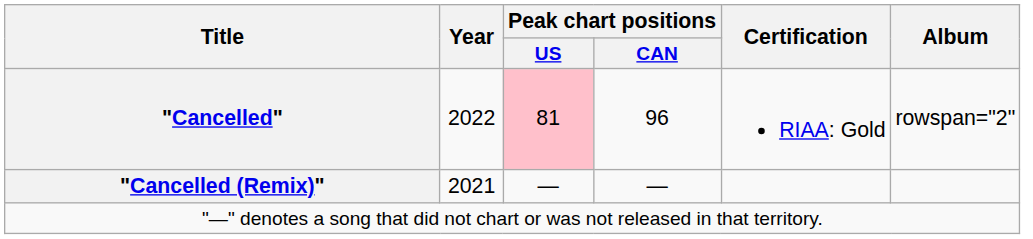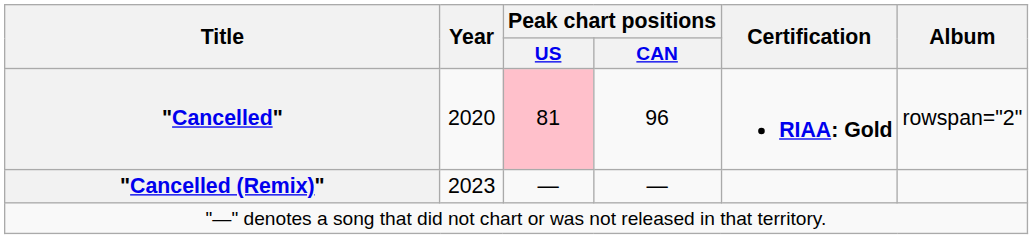"Cancelled" | Year: 2022 -> 2020
"Cancelled" | Certification: normal -> bold
"Cancelled (Remix)" | Year: 2021 -> 2023
